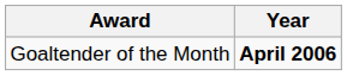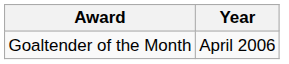Goaltender of the Month | Year: bold -> normal
